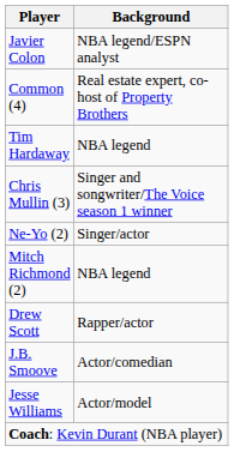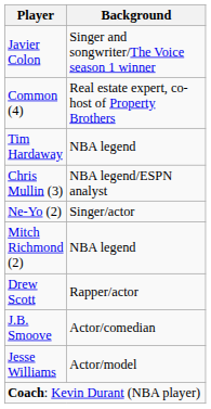Javier Colon | Background: NBA legend/ESPN analyst -> Singer and songwriter/The Voice season 1 winner
Chris Mullin (3) | Background: Singer and songwriter/The Voice season 1 winner -> NBA legend/ESPN analyst
